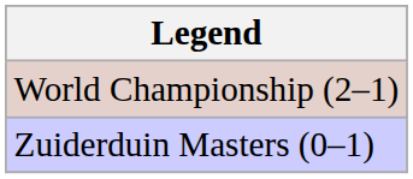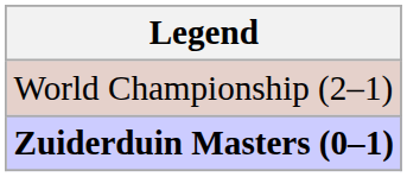row 3 | column 1: normal -> bold
